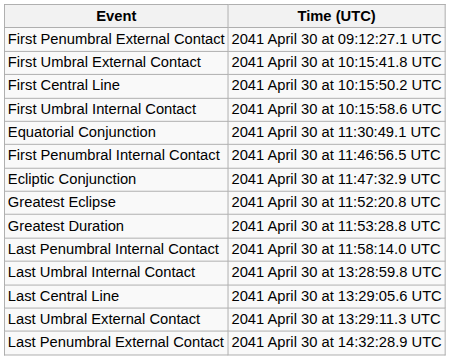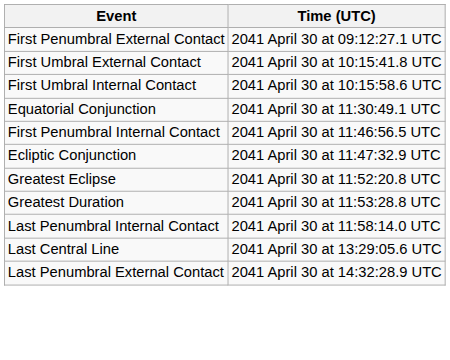- row: First Central Line | 2041 April 30 at 10:15:50.2 UTC
- row: Last Umbral Internal Contact | 2041 April 30 at 13:28:59.8 UTC
- row: Last Umbral External Contact | 2041 April 30 at 13:29:11.3 UTC
